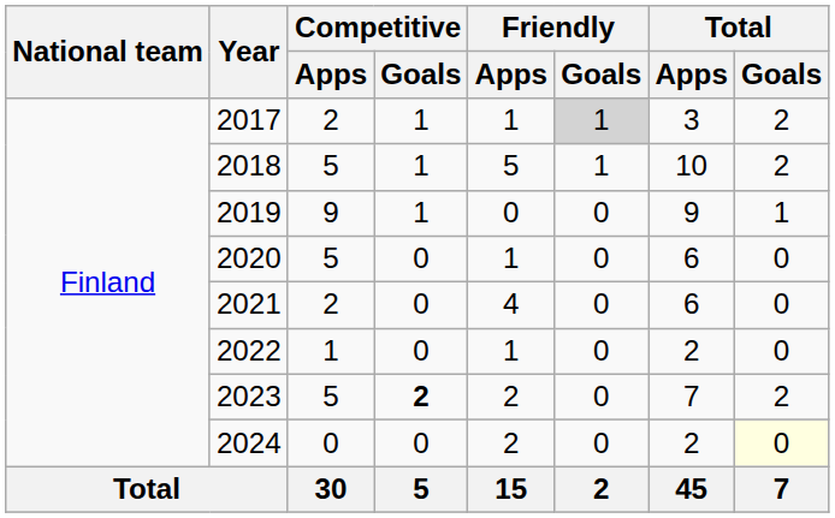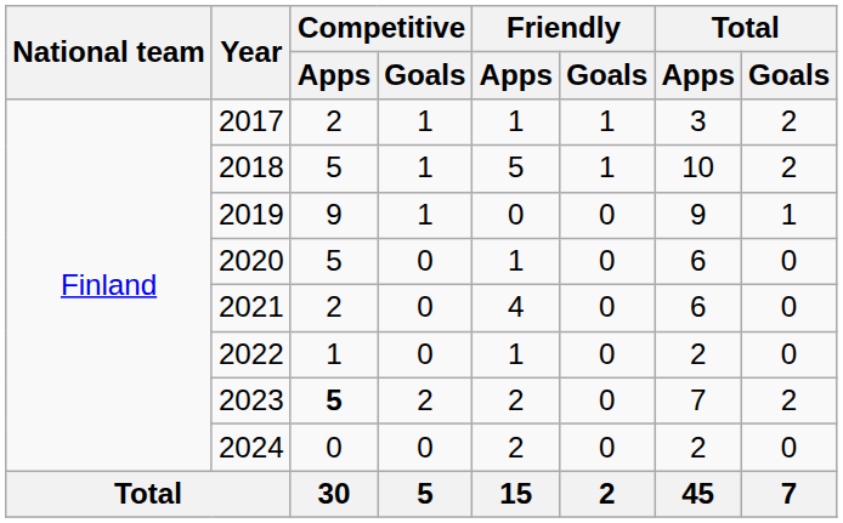2017 | Friendly / Goals: lightgrey background -> no background
2023 | Competitive / Apps: normal -> bold
2023 | Competitive / Goals: bold -> normal
2024 | Total / Goals: lightyellow background -> no background
